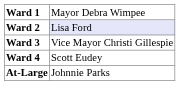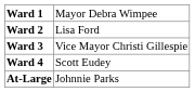Ward 2 | column 2: lavender background -> no background
